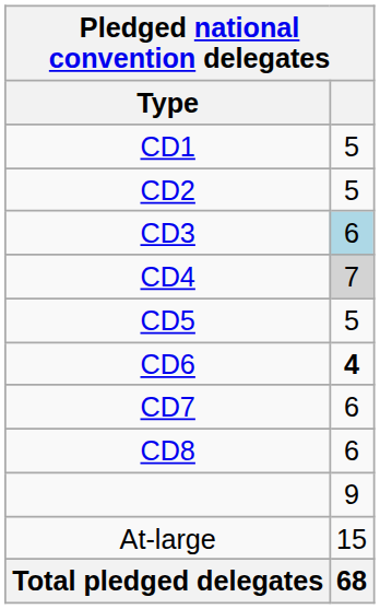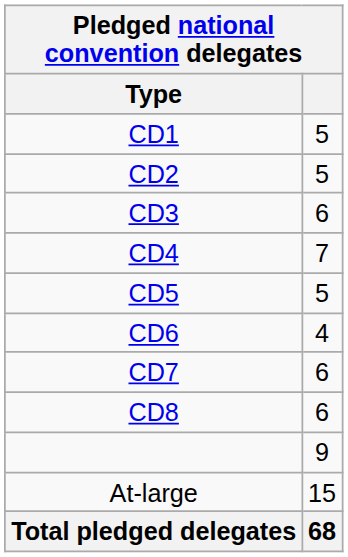CD3 | column 2: lightblue background -> no background
CD4 | column 2: lightgrey background -> no background
CD6 | column 2: bold -> normal
